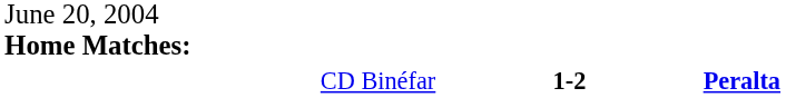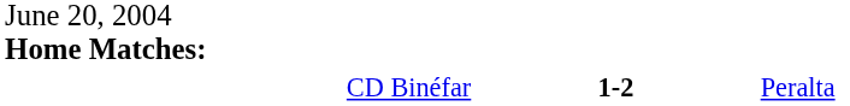CD Binéfar | column 3: bold -> normal
